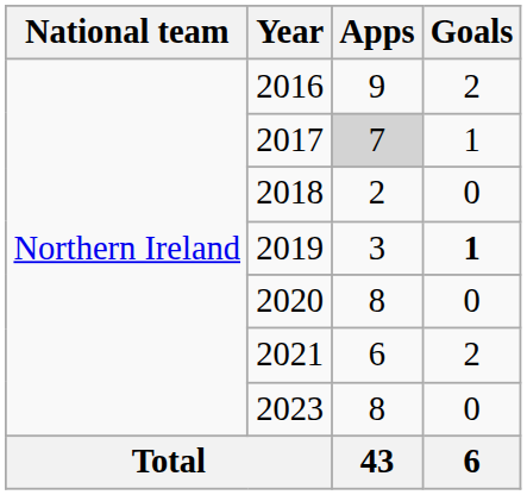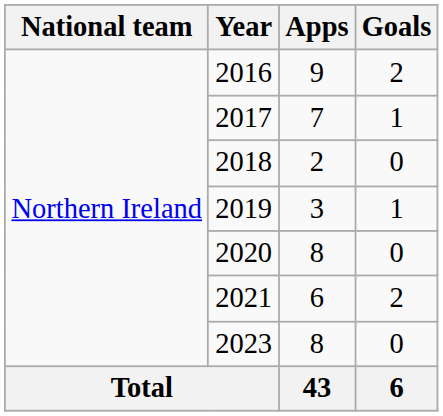2017 | Apps: lightgrey background -> no background
2019 | Goals: bold -> normal
